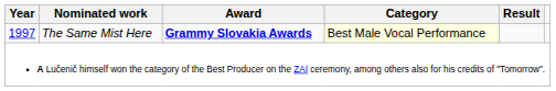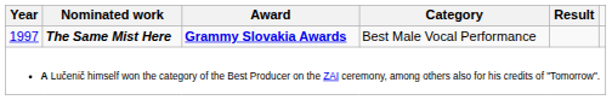1997 | Nominated work: normal -> bold
1997 | Category: lightyellow background -> no background
